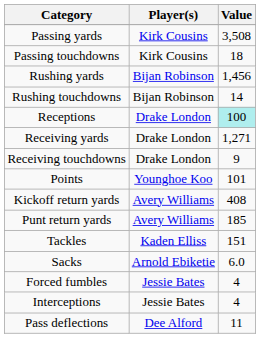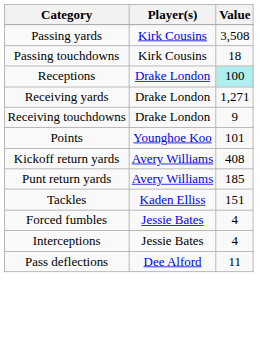- row: Rushing yards | Bijan Robinson | 1,456
- row: Rushing touchdowns | Bijan Robinson | 14
- row: Sacks | Arnold Ebiketie | 6.0
